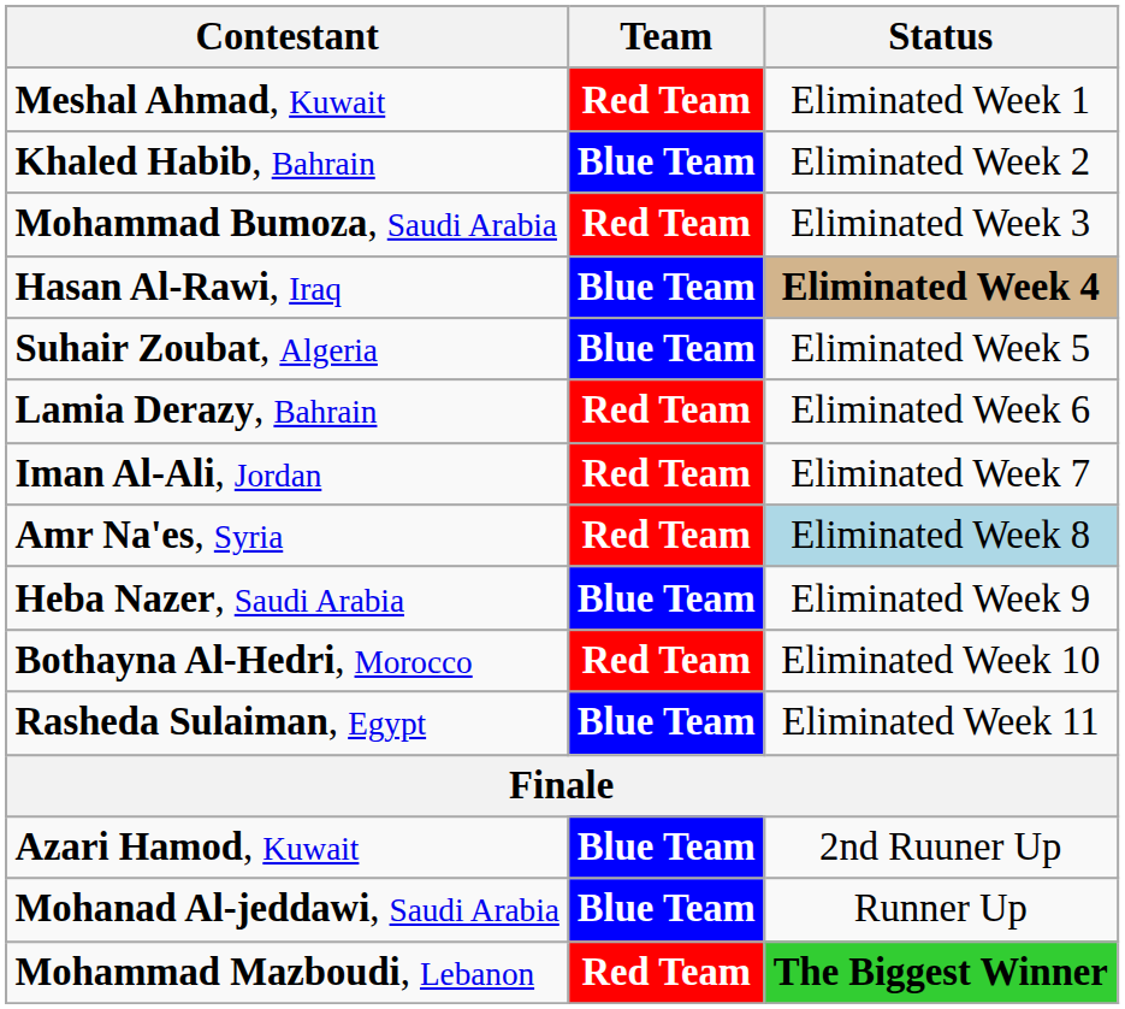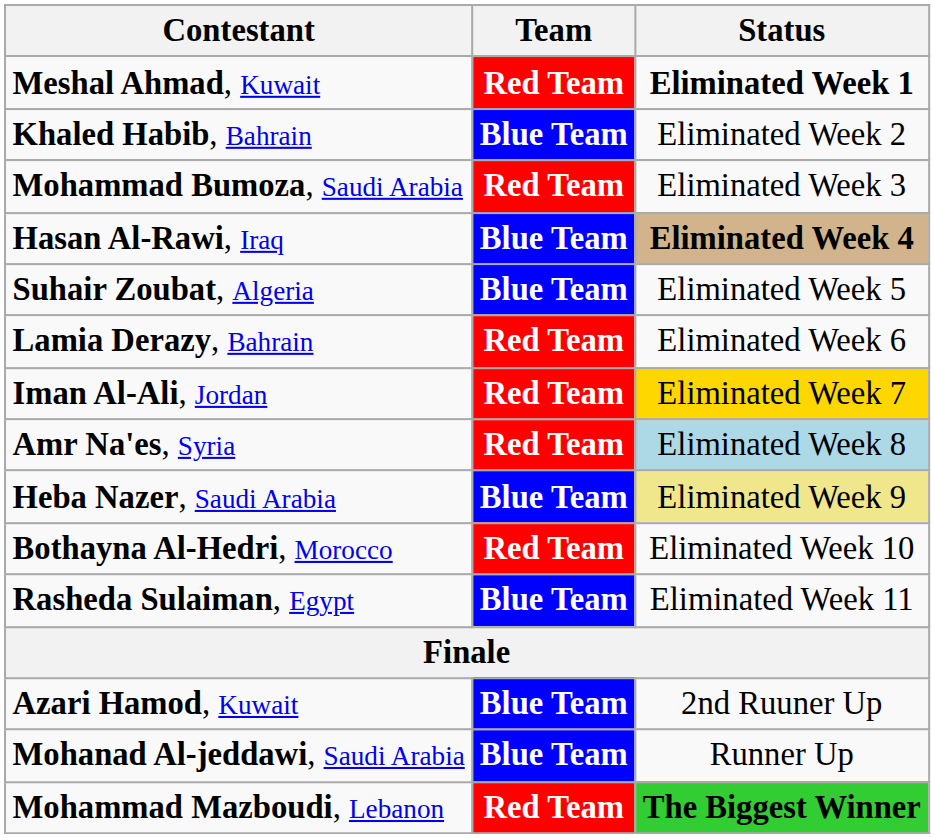Meshal Ahmad, Kuwait | Status: normal -> bold
Iman Al-Ali, Jordan | Status: no background -> gold background
Heba Nazer, Saudi Arabia | Status: no background -> khaki background
